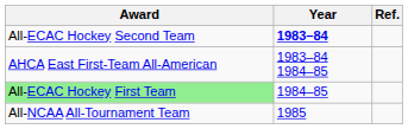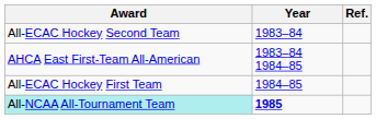row 2 | Year: bold -> normal
row 4 | Award: lightgreen background -> no background
row 5 | Award: no background -> paleturquoise background
row 5 | Year: normal -> bold
